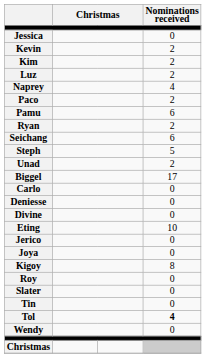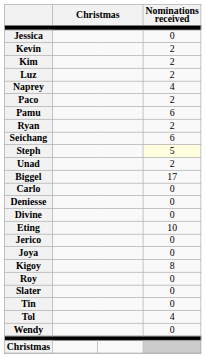Steph | Nominations received: no background -> lightyellow background
Tol | Nominations received: bold -> normal
